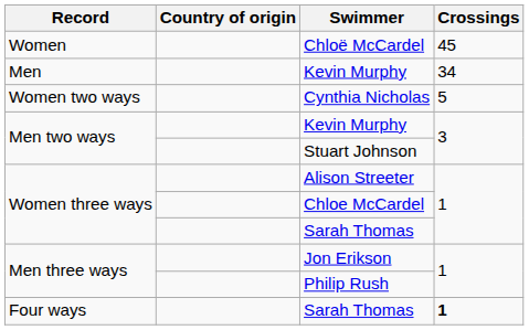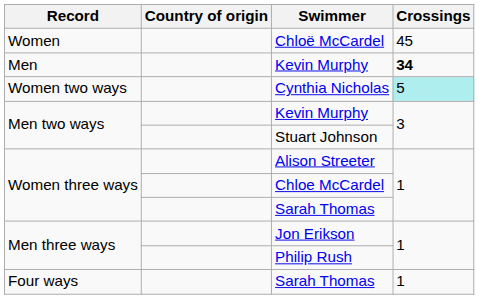Men / Kevin Murphy | Crossings: normal -> bold
Cynthia Nicholas | Crossings: no background -> paleturquoise background
Four ways / Sarah Thomas | Crossings: bold -> normal
